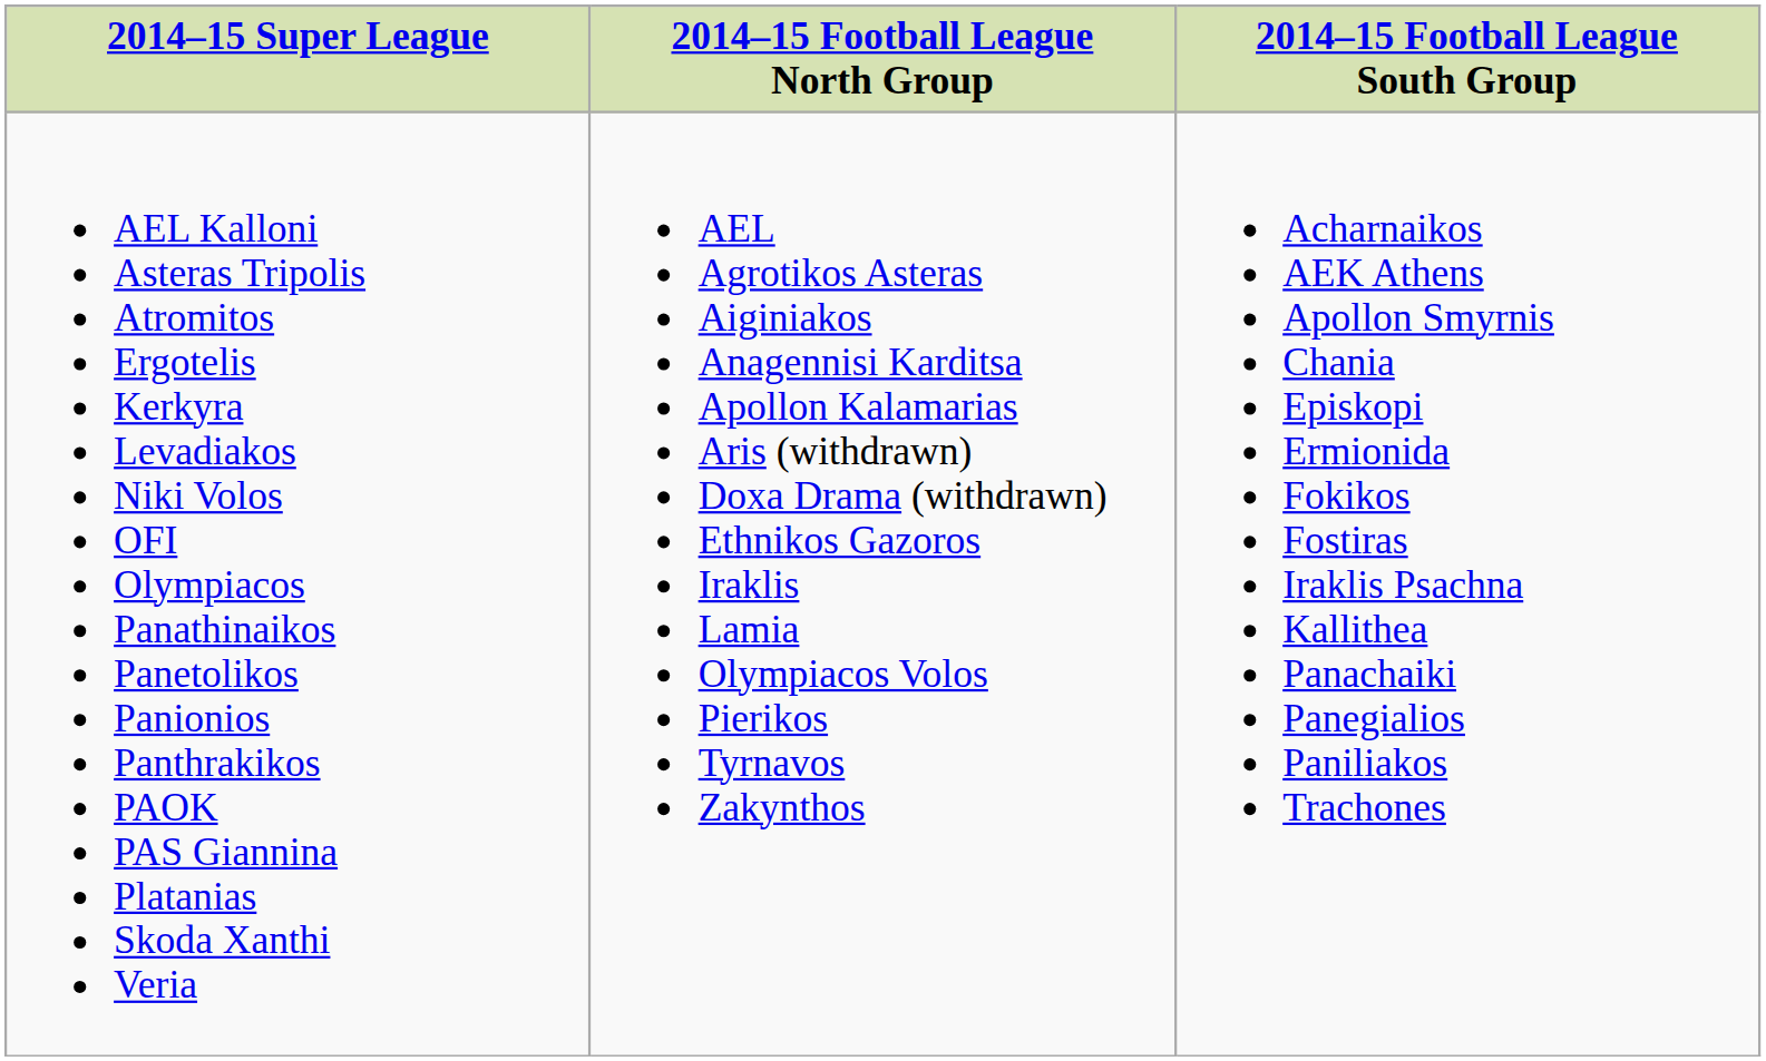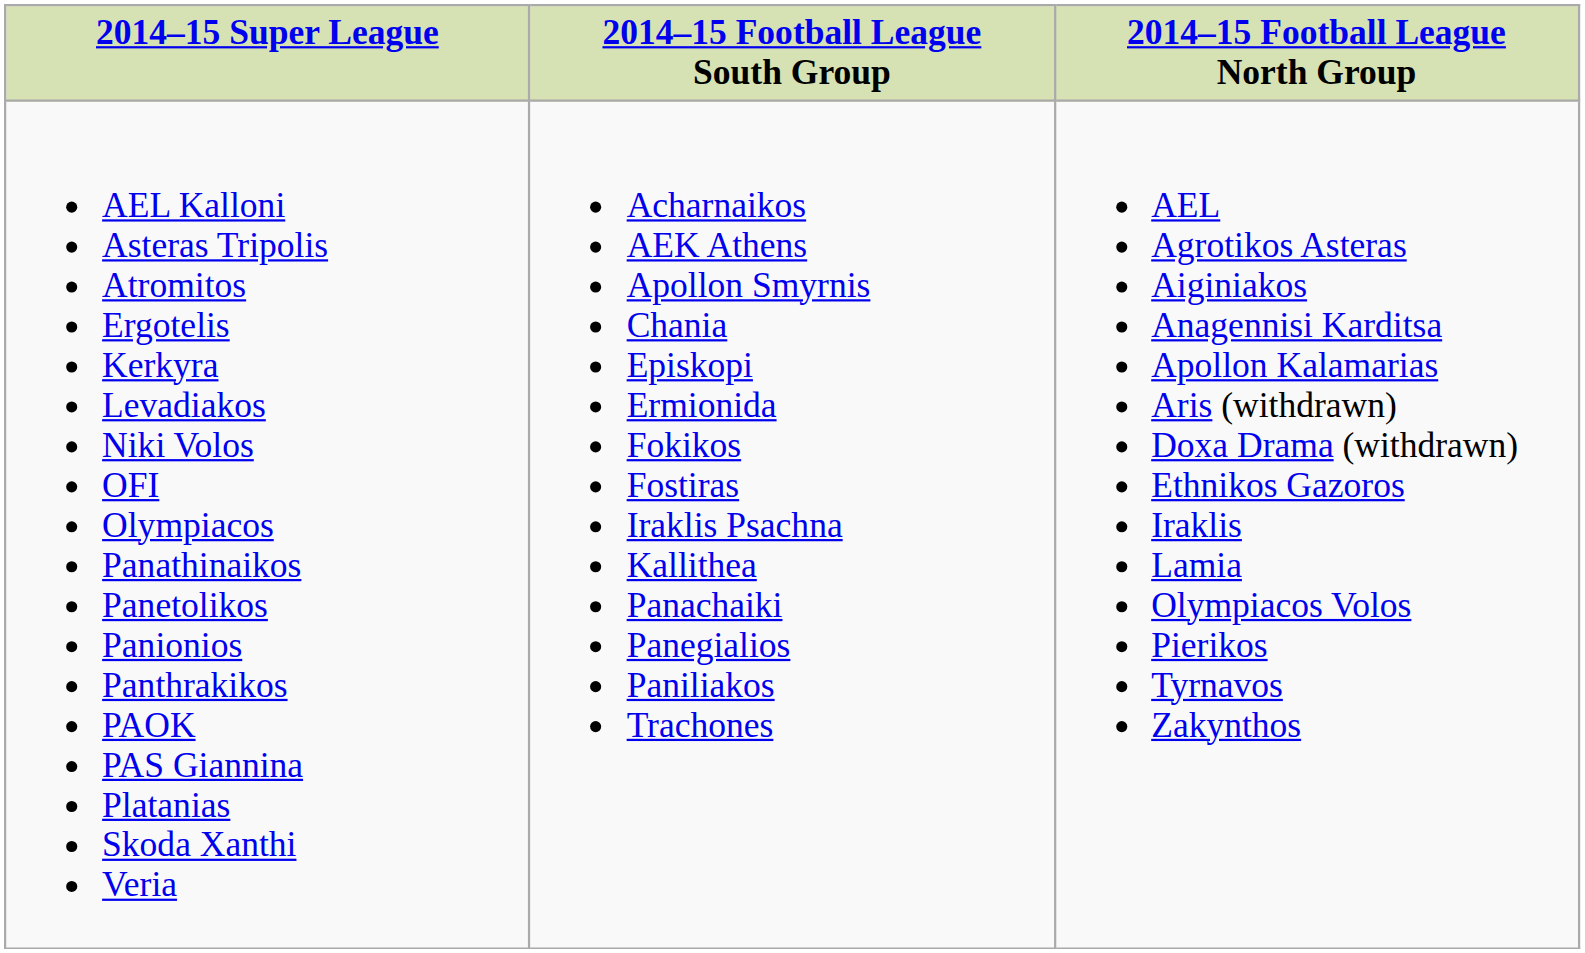columns swapped: 2014–15 Football League South Group <-> 2014–15 Football League North Group
